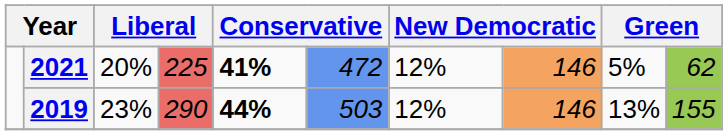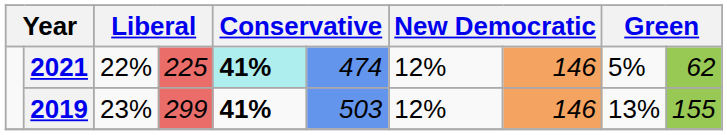2021 | column 3: 20% -> 22%
2021 | column 5: no background -> paleturquoise background
2021 | column 6: 472 -> 474
2019 | column 4: 290 -> 299
2019 | column 5: 44% -> 41%
